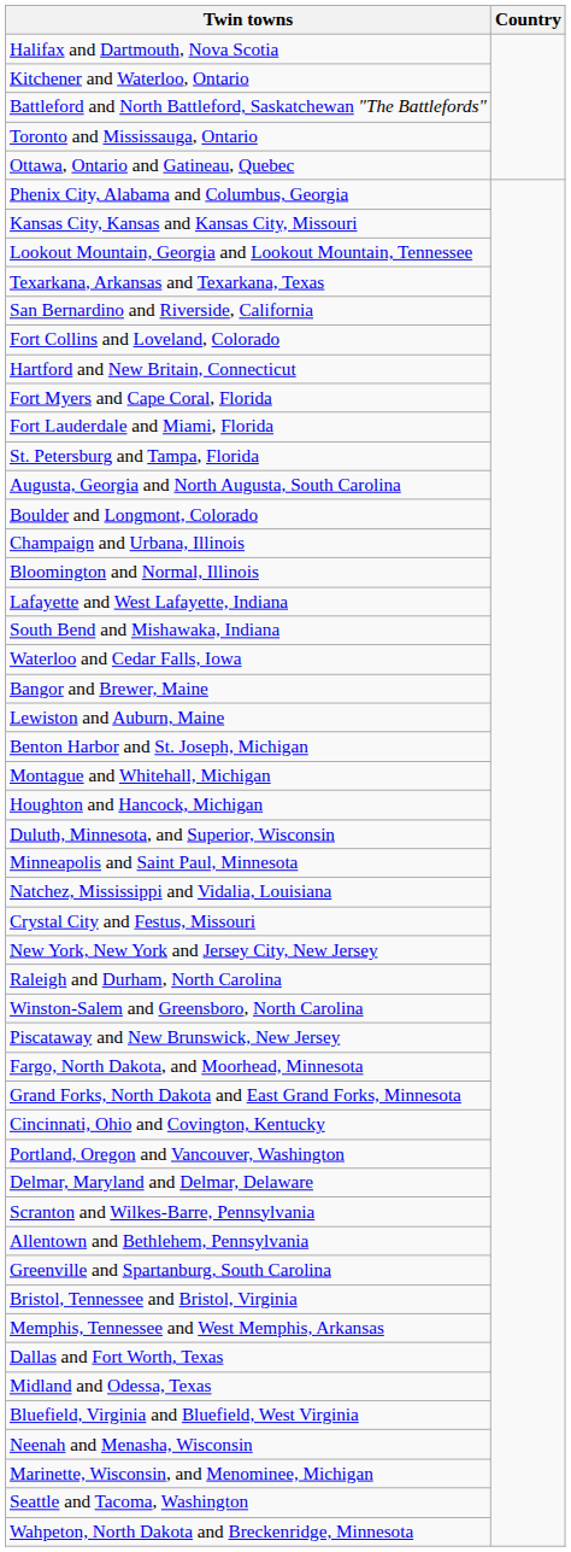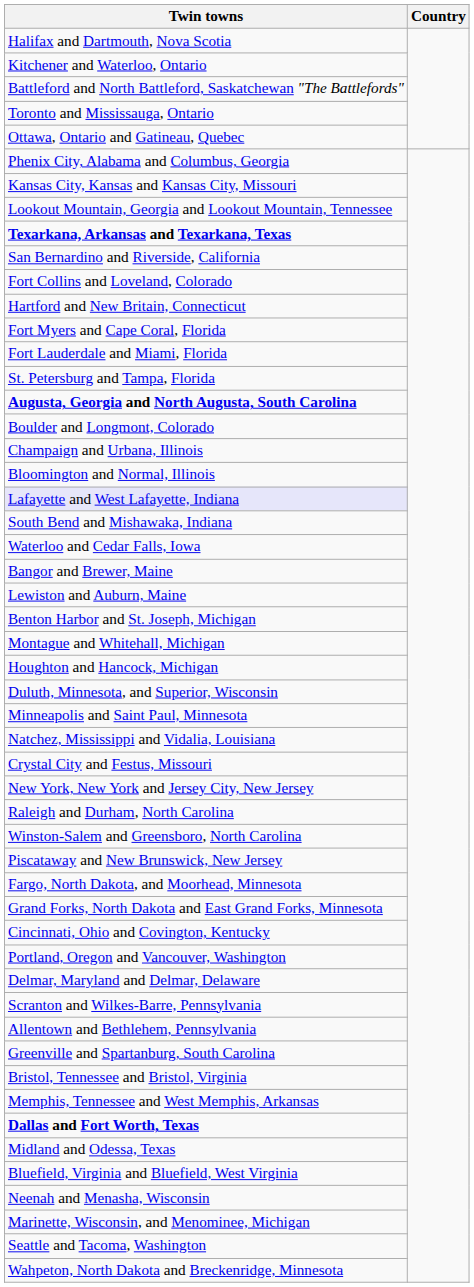Texarkana, Arkansas and Texarkana, Texas | Twin towns: normal -> bold
Augusta, Georgia and North Augusta, South Carolina | Twin towns: normal -> bold
Lafayette and West Lafayette, Indiana | Twin towns: no background -> lavender background
Dallas and Fort Worth, Texas | Twin towns: normal -> bold
